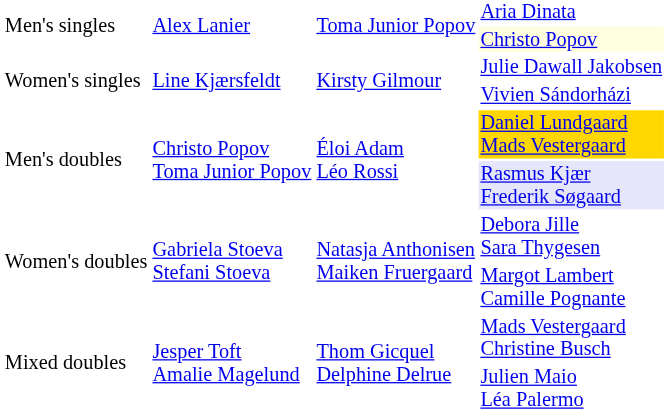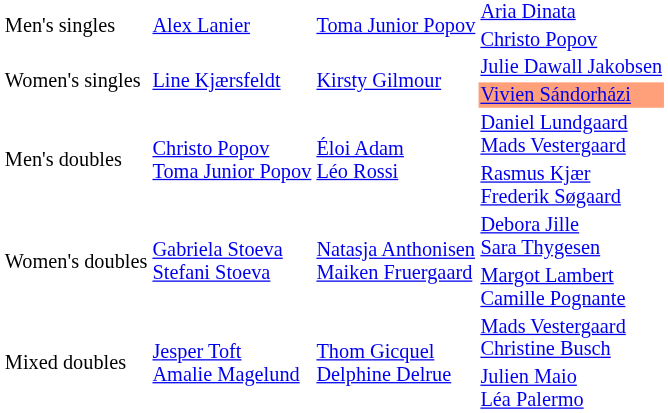Christo Popov | column 4: lightyellow background -> no background
Vivien Sándorházi | column 4: no background -> lightsalmon background
Daniel Lundgaard Mads Vestergaard | column 4: gold background -> no background
Rasmus Kjær Frederik Søgaard | column 4: lavender background -> no background
